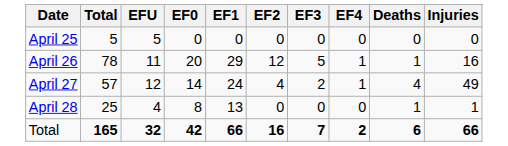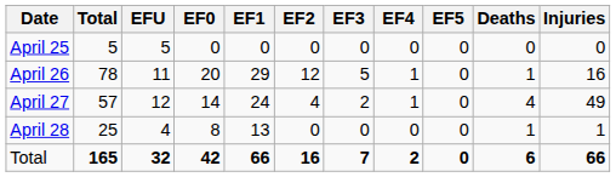+ column: EF5 | 0 | 0 | 0 | 0 | 0
